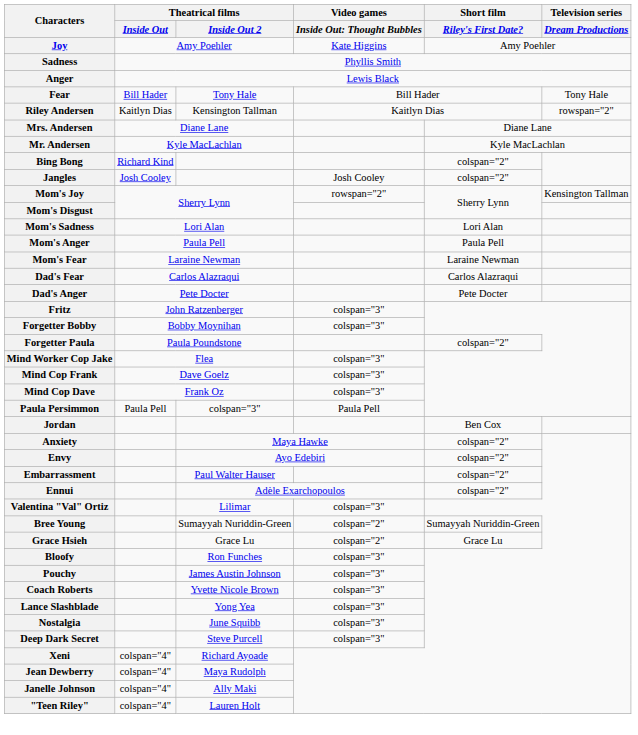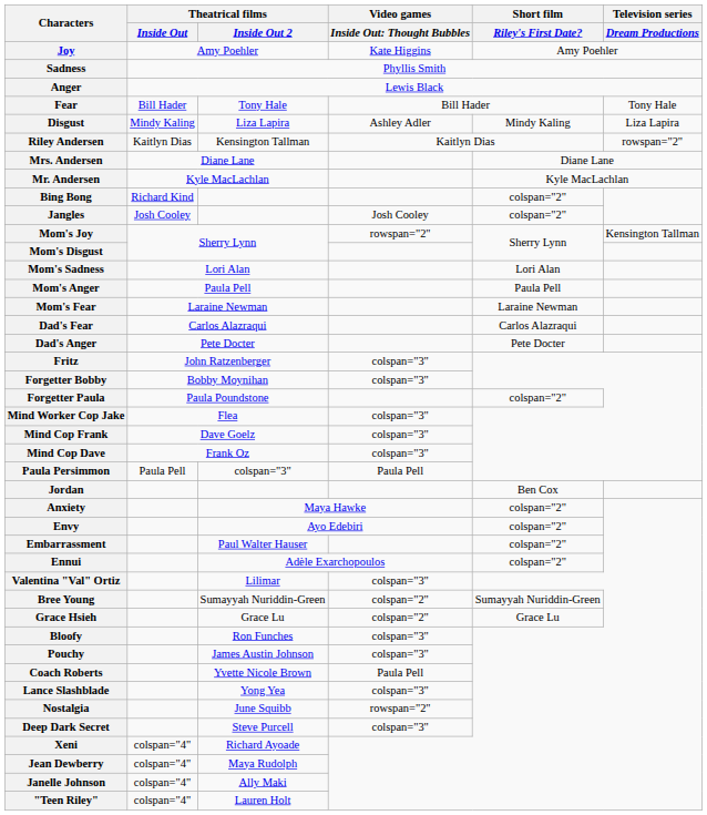+ row: Disgust | Mindy Kaling | Liza Lapira | Ashley Adler | Mindy Kaling | Liza Lapira
Coach Roberts | column 4: colspan="3" -> Paula Pell
Nostalgia | column 4: colspan="3" -> rowspan="2"
